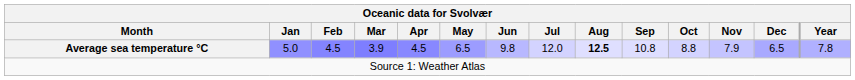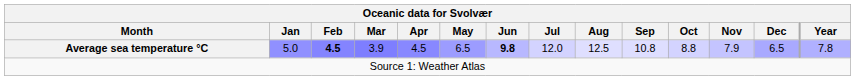Average sea temperature °C | Feb: normal -> bold
Average sea temperature °C | Jun: normal -> bold
Average sea temperature °C | Aug: bold -> normal
